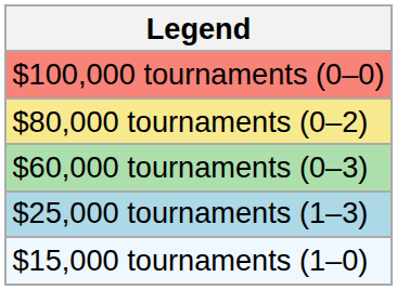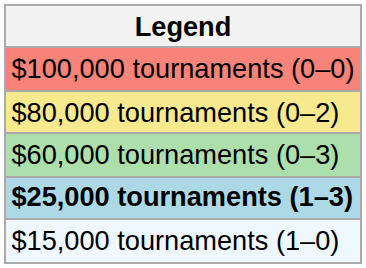row 5 | column 1: normal -> bold
